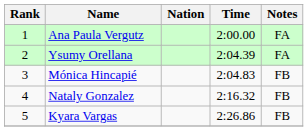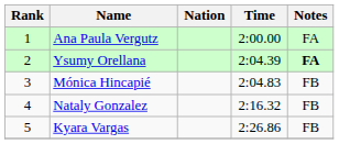Ysumy Orellana | Notes: normal -> bold
